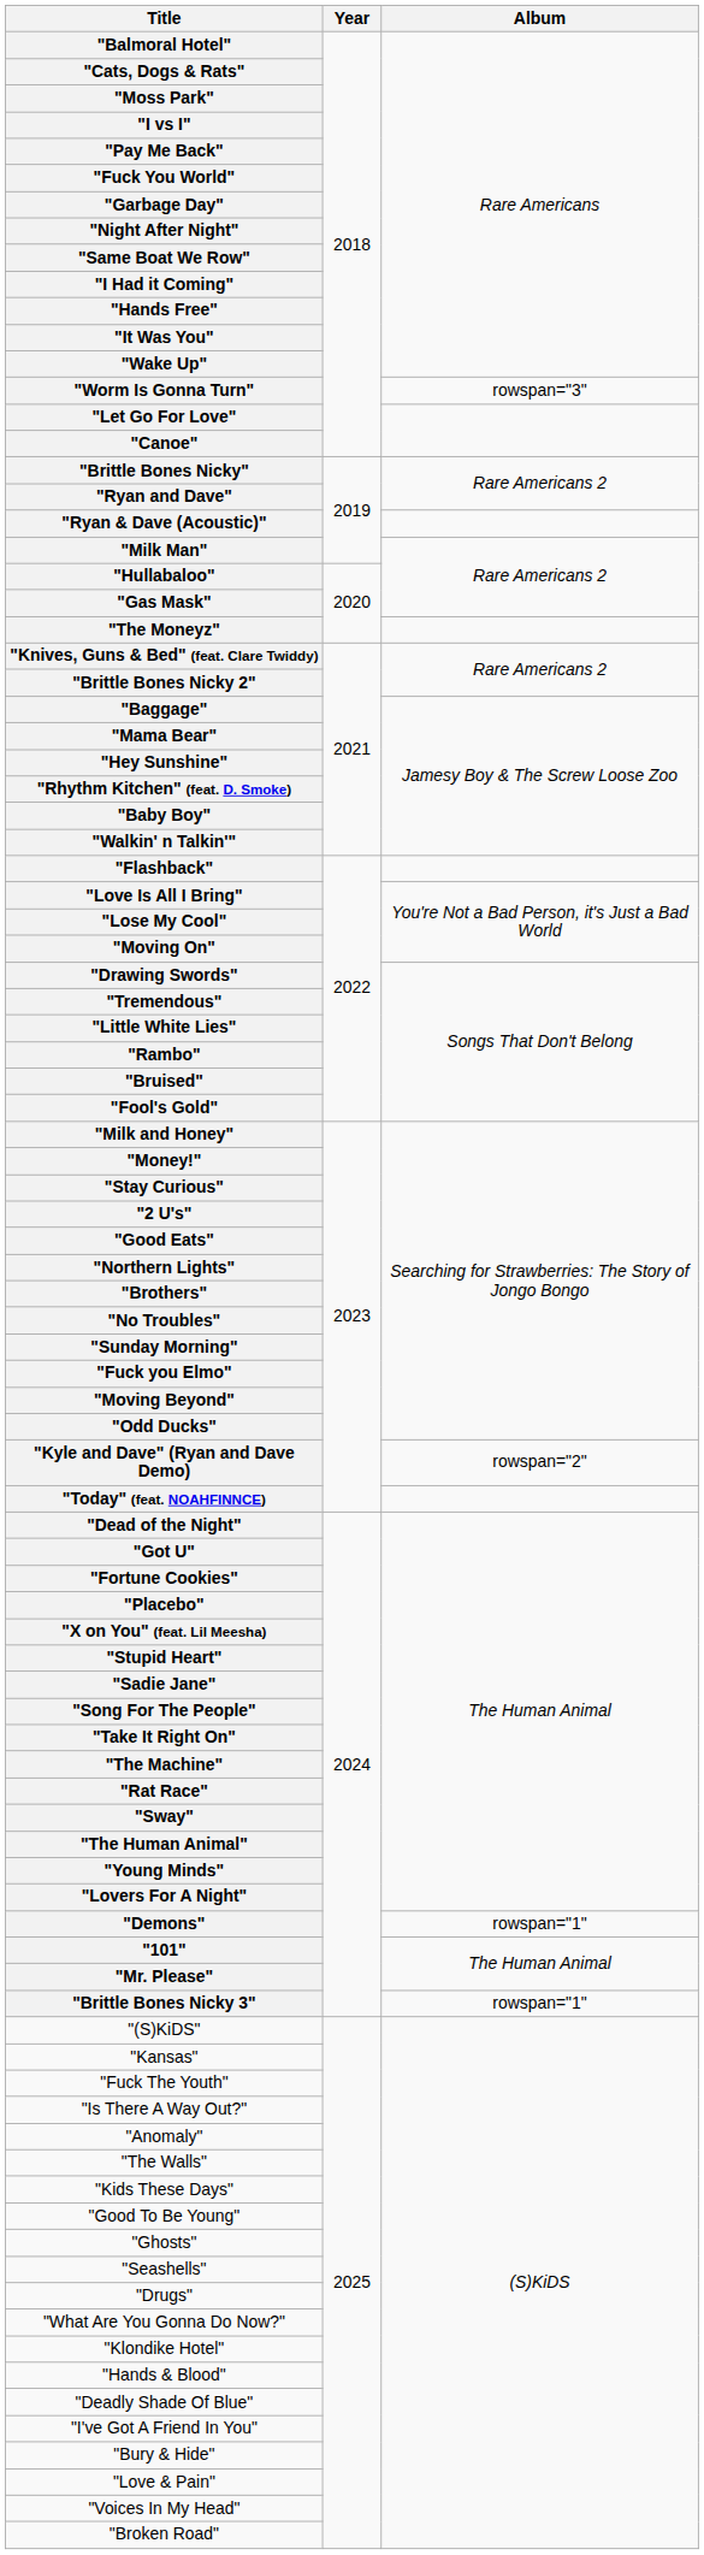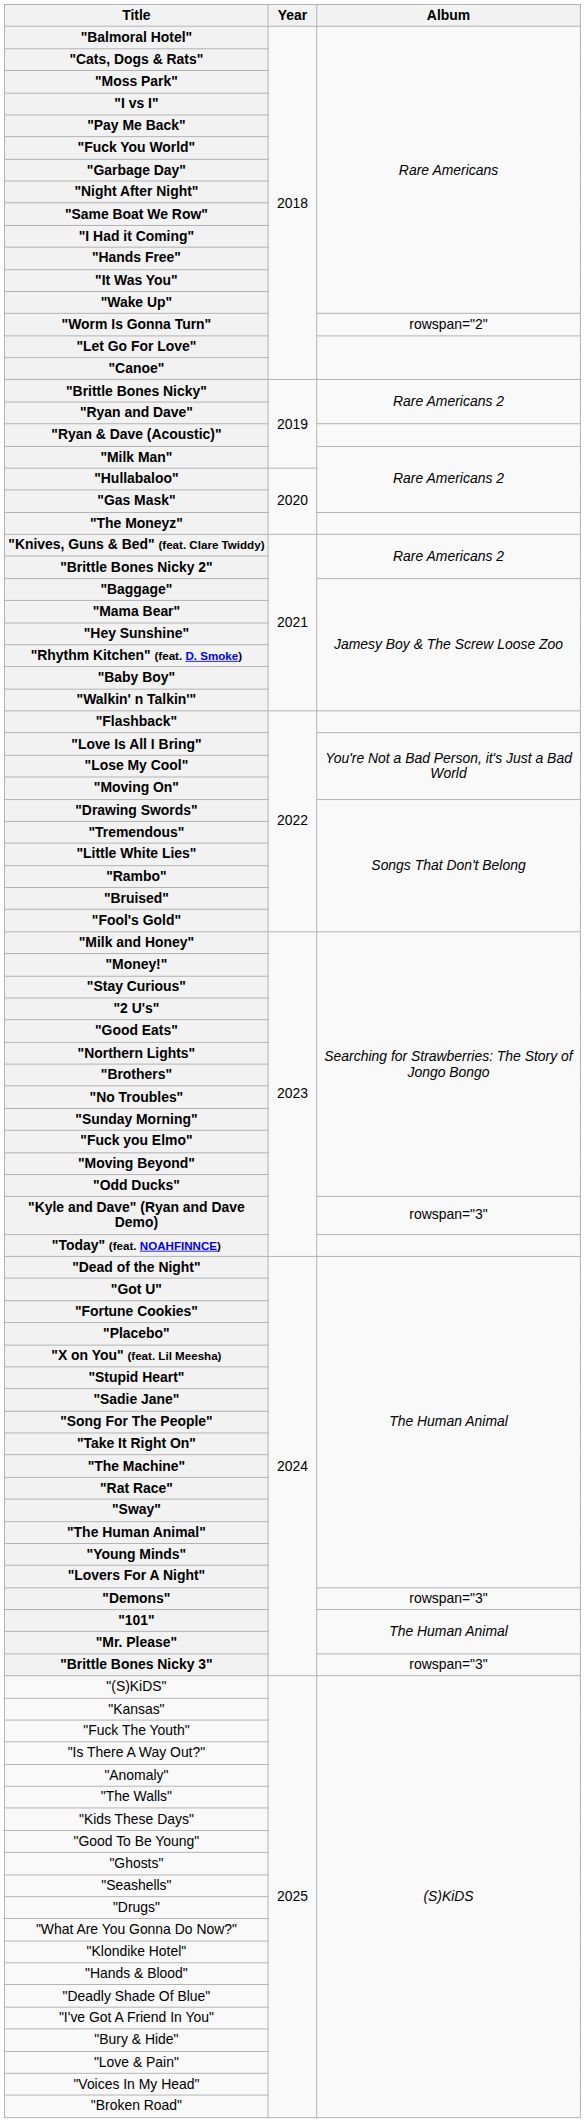"Worm Is Gonna Turn" | Album: rowspan="3" -> rowspan="2"
"Kyle and Dave" (Ryan and Dave Demo) | Album: rowspan="2" -> rowspan="3"
"Demons" | Album: rowspan="1" -> rowspan="3"
"Brittle Bones Nicky 3" | Album: rowspan="1" -> rowspan="3"
